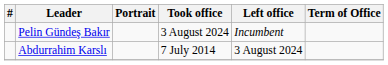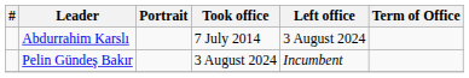rows swapped: Abdurrahim Karslı <-> Pelin Gündeş Bakır
